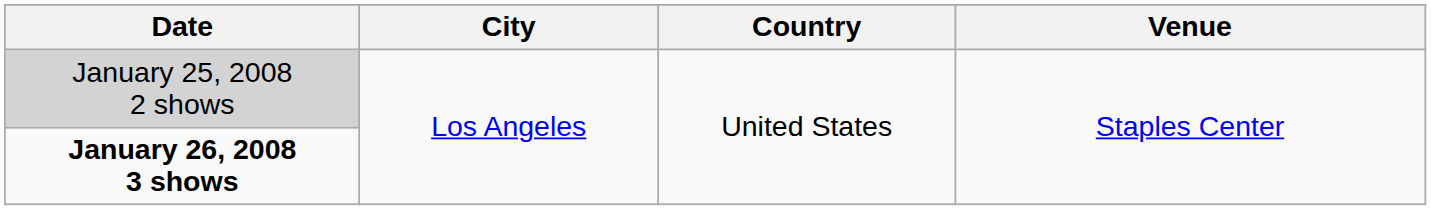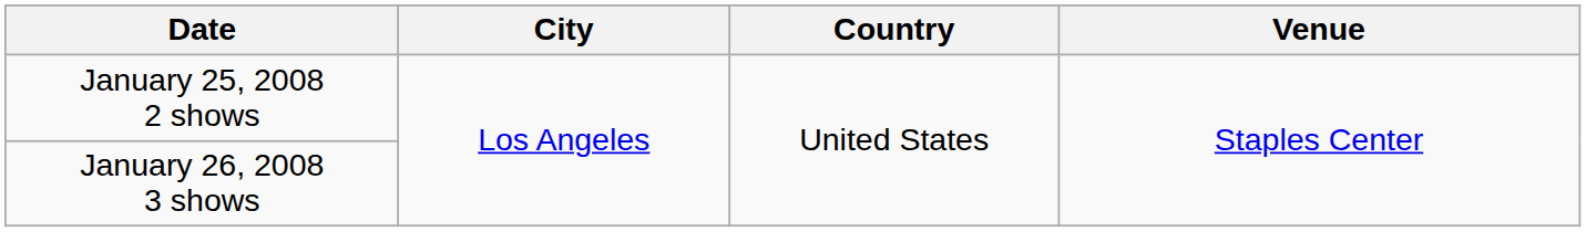January 25, 2008 2 shows | Date: lightgrey background -> no background
January 26, 2008 3 shows | Date: bold -> normal
